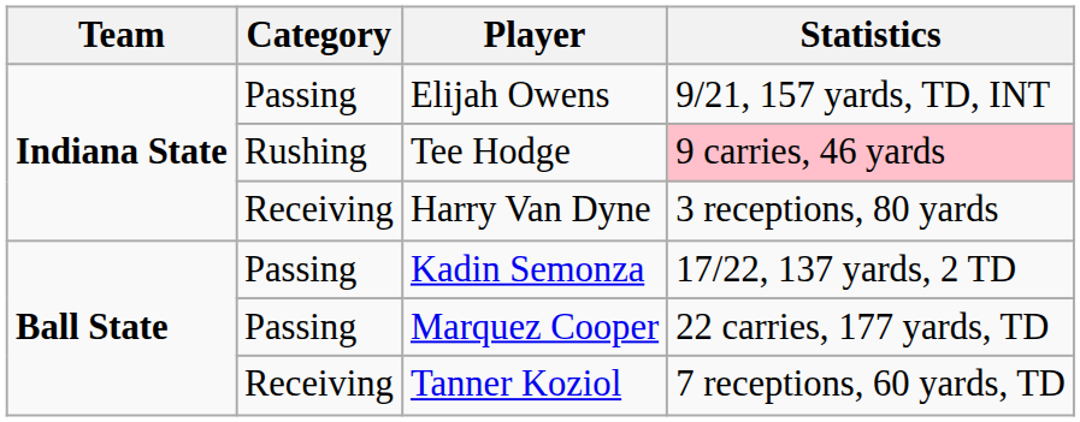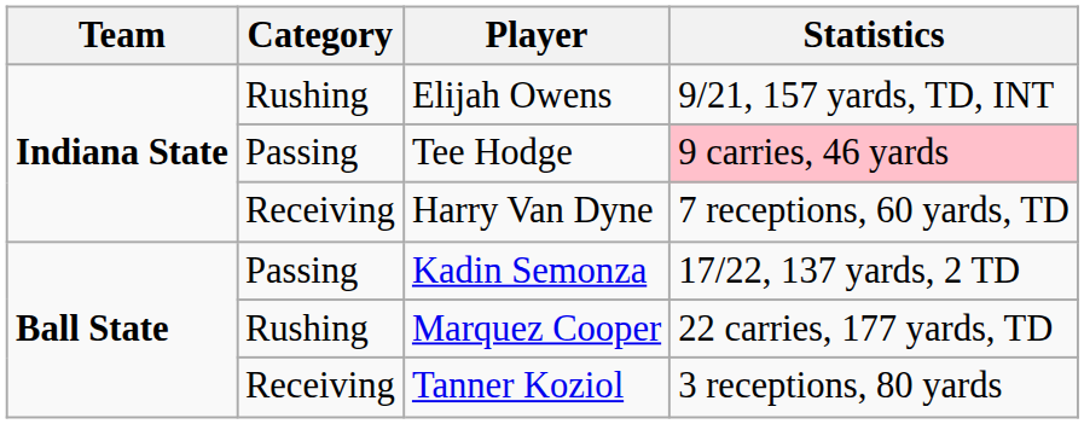Elijah Owens | Category: Passing -> Rushing
Tee Hodge | Category: Rushing -> Passing
Harry Van Dyne | Statistics: 3 receptions, 80 yards -> 7 receptions, 60 yards, TD
Marquez Cooper | Category: Passing -> Rushing
Tanner Koziol | Statistics: 7 receptions, 60 yards, TD -> 3 receptions, 80 yards
